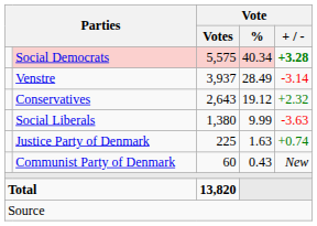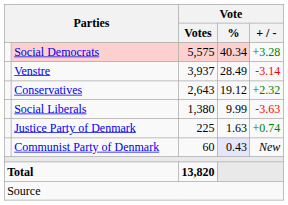Social Democrats | Vote / + / -: bold -> normal
Communist Party of Denmark | Vote / %: no background -> lavender background
